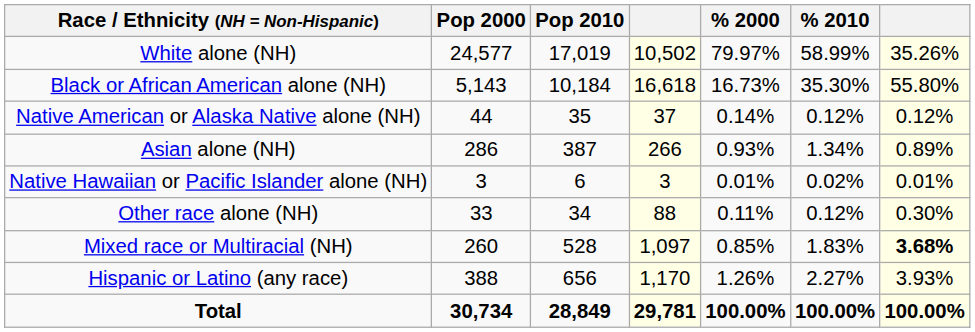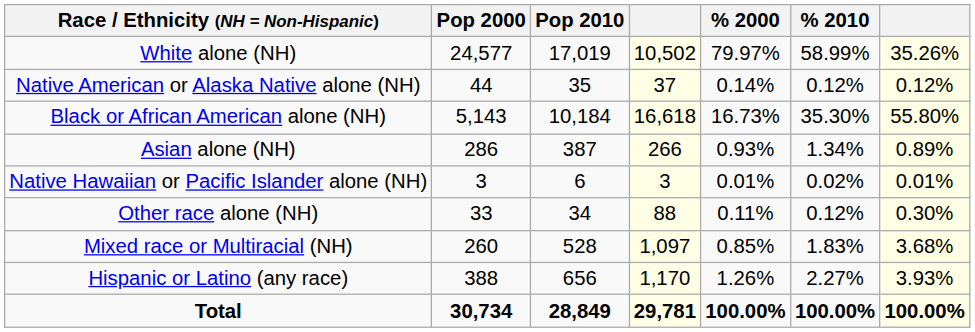rows swapped: Black or African American alone (NH) <-> Native American or Alaska Native alone (NH)
Mixed race or Multiracial (NH) | column 7: bold -> normal
